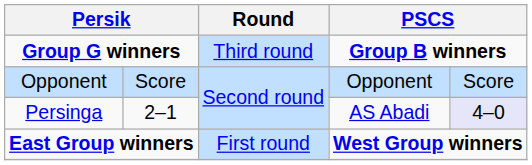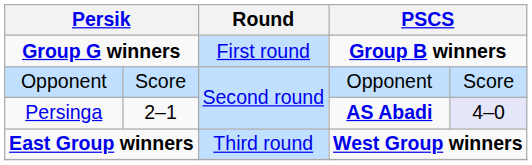Group G winners | Round: Third round -> First round
Persinga | column 4: normal -> bold
East Group winners | Round: First round -> Third round
